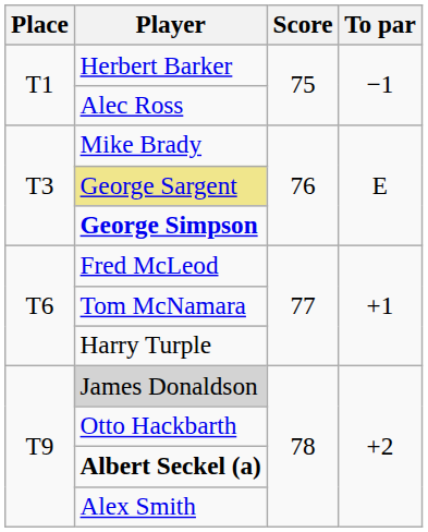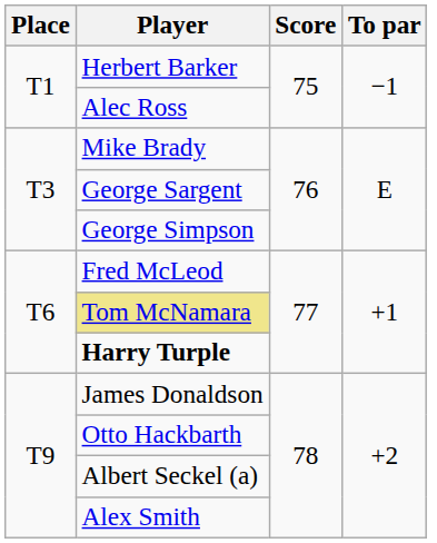George Sargent | Player: khaki background -> no background
George Simpson | Player: bold -> normal
Tom McNamara | Player: no background -> khaki background
Harry Turple | Player: normal -> bold
James Donaldson | Player: lightgrey background -> no background
Albert Seckel (a) | Player: bold -> normal
